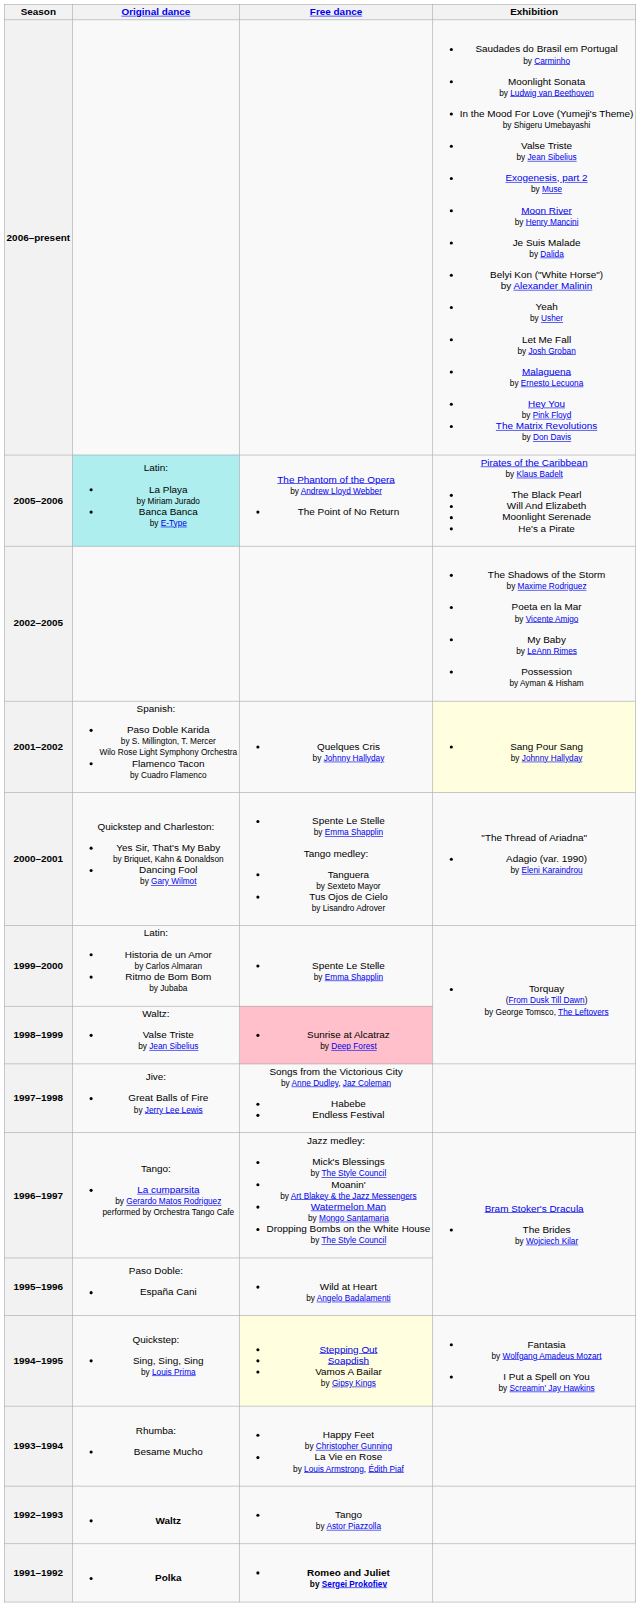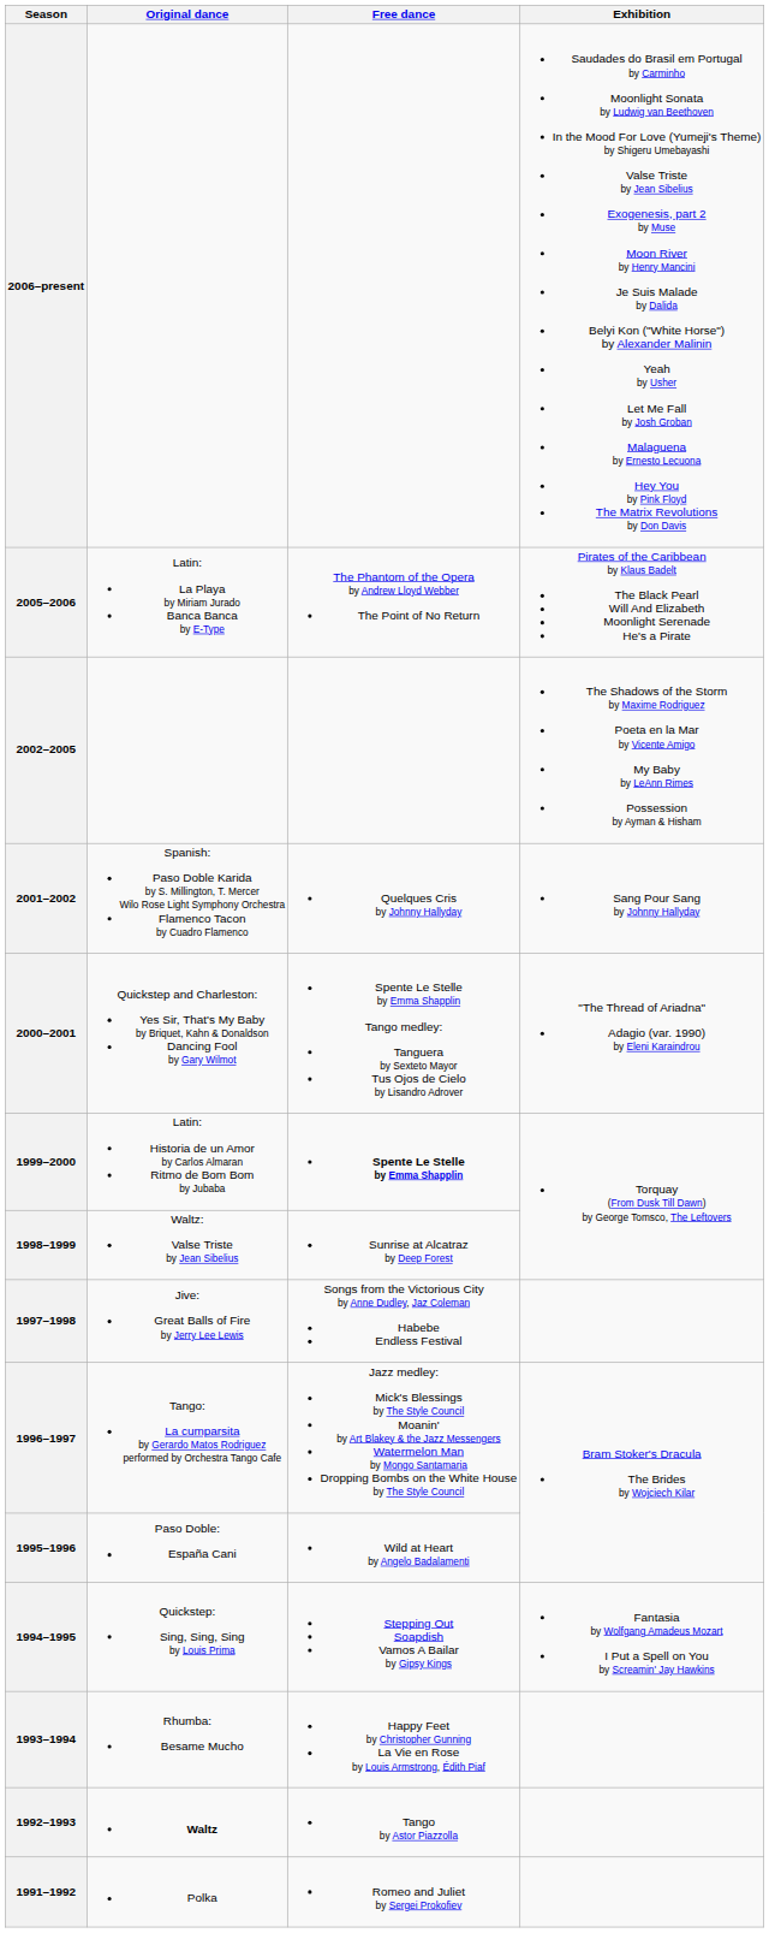2005–2006 | Original dance: paleturquoise background -> no background
2001–2002 | Exhibition: lightyellow background -> no background
1999–2000 | Free dance: normal -> bold
1998–1999 | Free dance: pink background -> no background
1994–1995 | Free dance: lightyellow background -> no background
1991–1992 | Original dance: bold -> normal
1991–1992 | Free dance: bold -> normal
